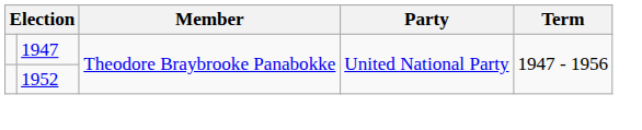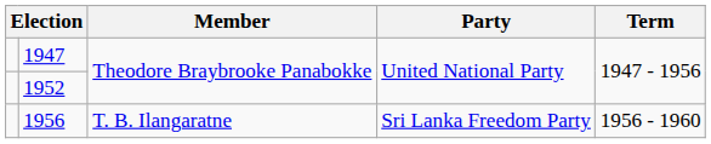+ row: 1956 | T. B. Ilangaratne | Sri Lanka Freedom Party | 1956 - 1960
